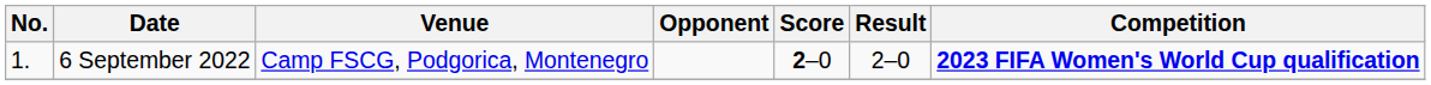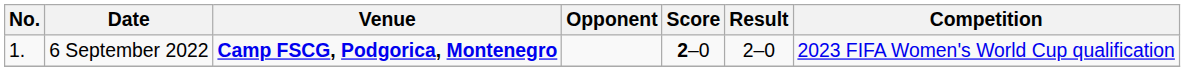6 September 2022 | Venue: normal -> bold
6 September 2022 | Competition: bold -> normal
